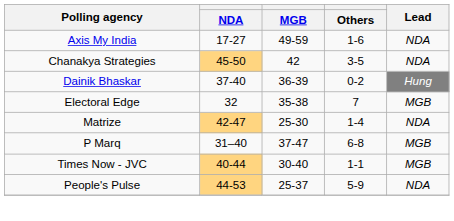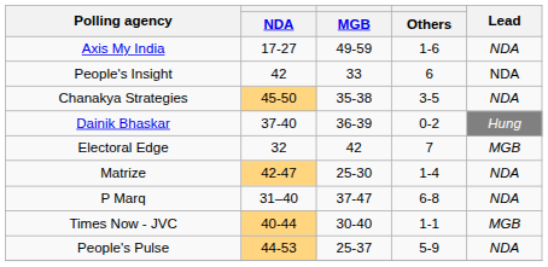+ row: People's Insight | 42 | 33 | 6 | NDA
Chanakya Strategies | MGB: 42 -> 35-38
Electoral Edge | MGB: 35-38 -> 42
P Marq | Lead: MGB -> NDA
